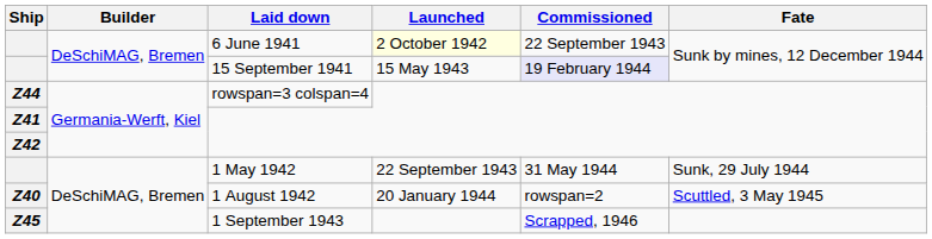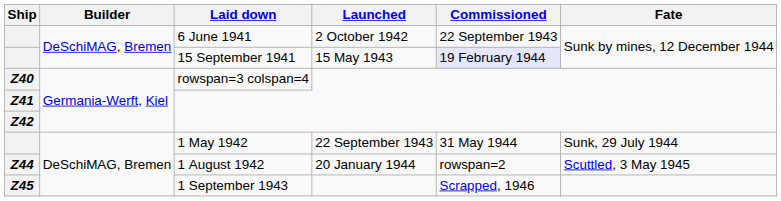6 June 1941 | Launched: lightyellow background -> no background
rowspan=3 colspan=4 | Ship: Z44 -> Z40
1 August 1942 | Ship: Z40 -> Z44
